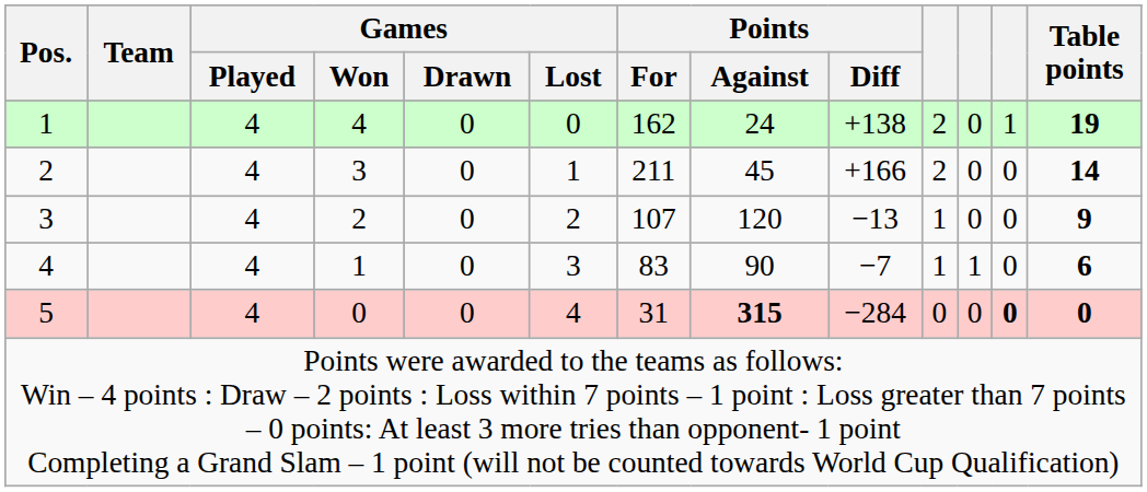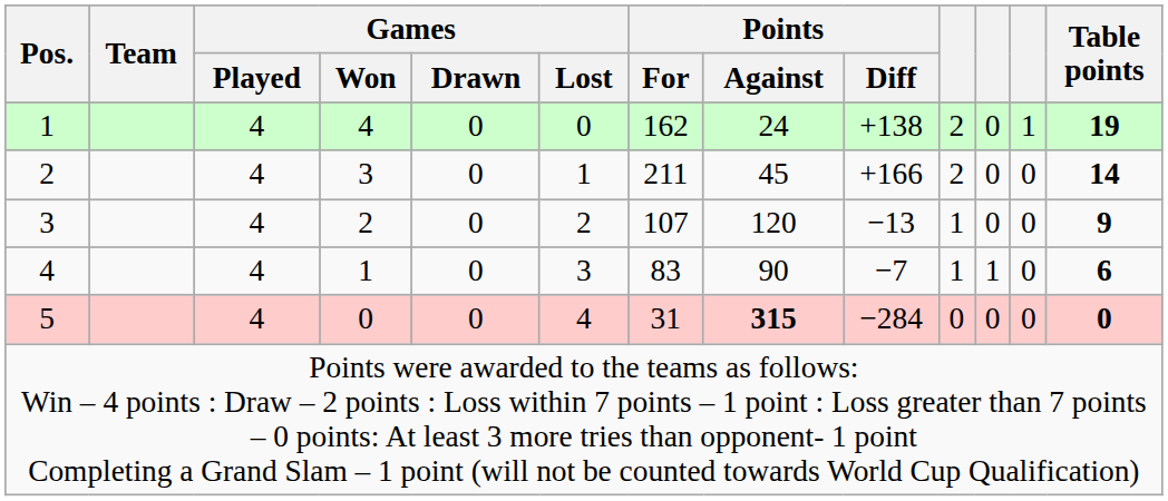5 | column 12: bold -> normal
